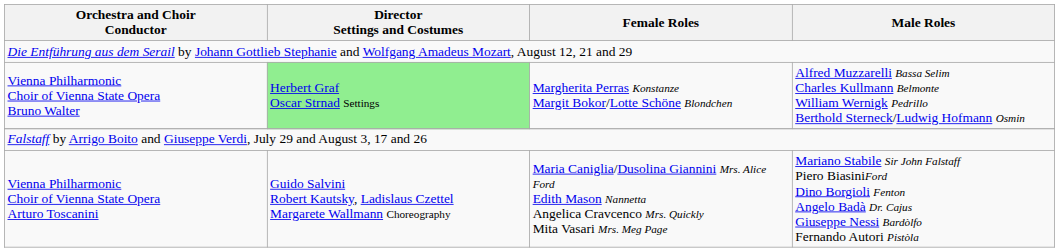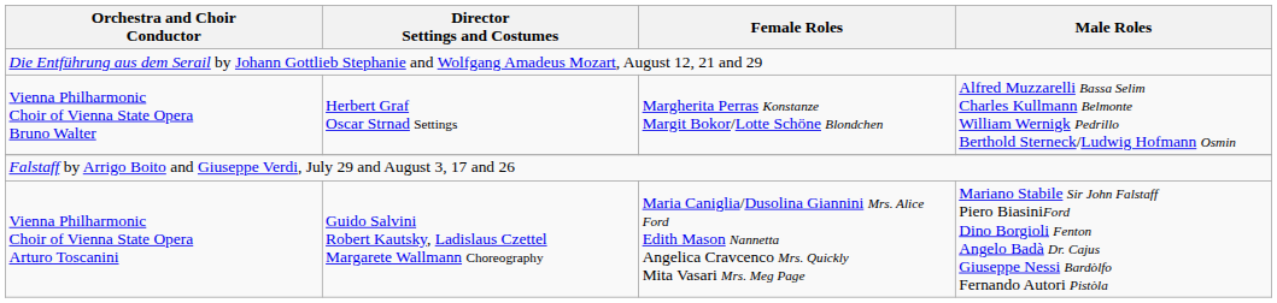Vienna Philharmonic Choir of Vienna State Opera Bruno Walter | Director Settings and Costumes: lightgreen background -> no background
